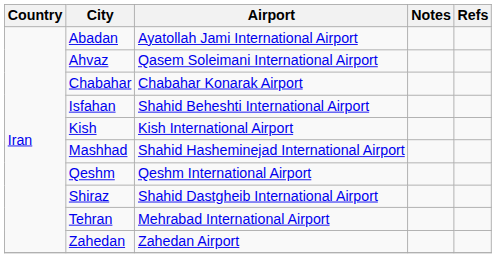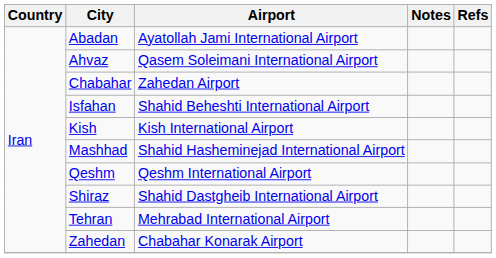Chabahar | Airport: Chabahar Konarak Airport -> Zahedan Airport
Zahedan | Airport: Zahedan Airport -> Chabahar Konarak Airport
